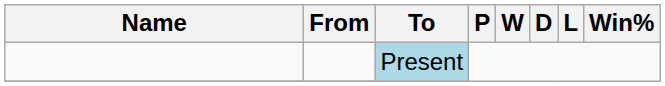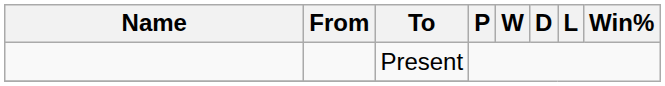Present | To: lightblue background -> no background
